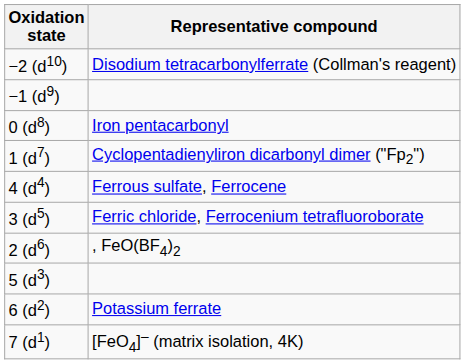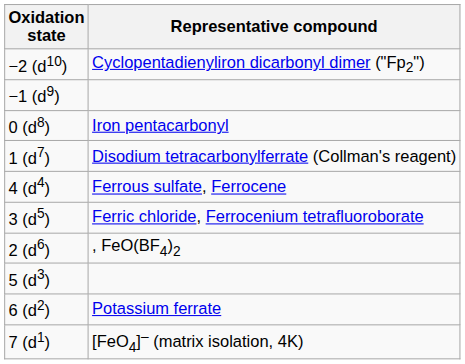row 2 | Representative compound: Disodium tetracarbonylferrate (Collman's reagent) -> Cyclopentadienyliron dicarbonyl dimer ("Fp2")
row 5 | Representative compound: Cyclopentadienyliron dicarbonyl dimer ("Fp2") -> Disodium tetracarbonylferrate (Collman's reagent)
